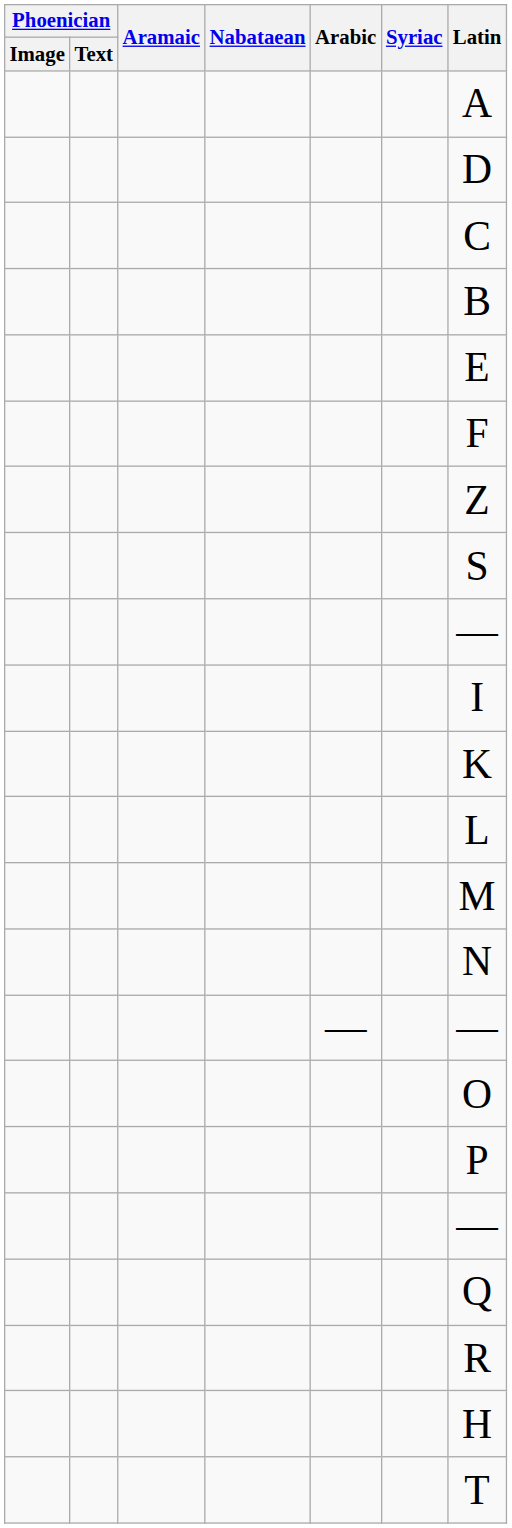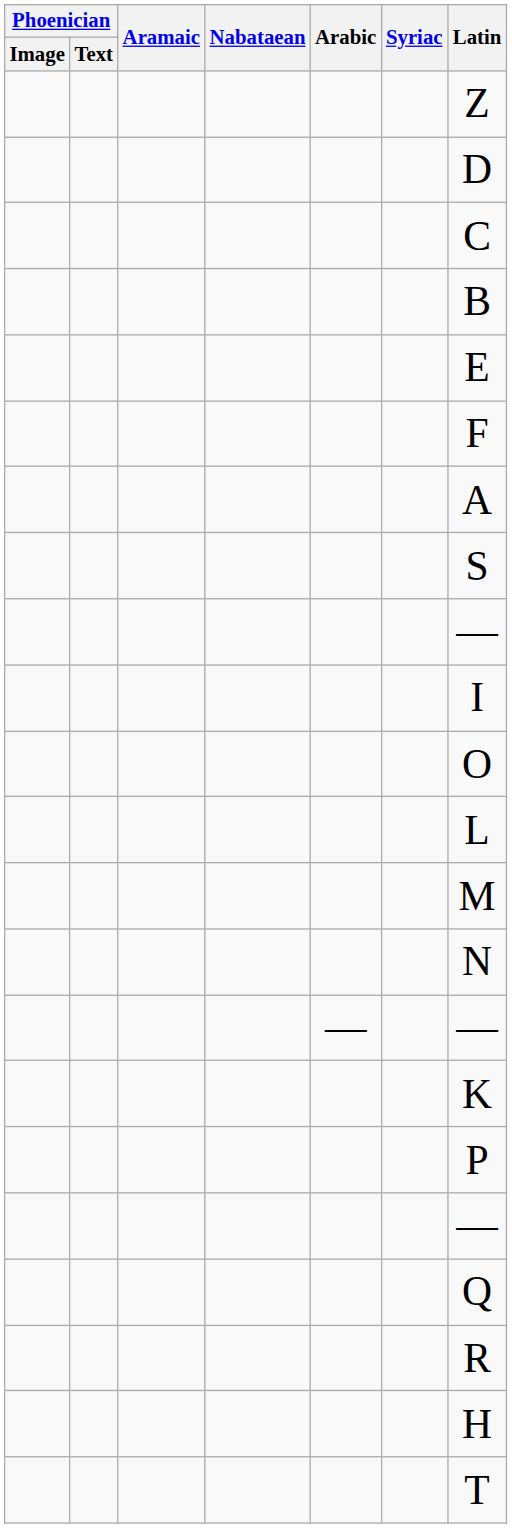row 3 | Latin: A -> Z
row 9 | Latin: Z -> A
row 13 | Latin: K -> O
row 18 | Latin: O -> K
